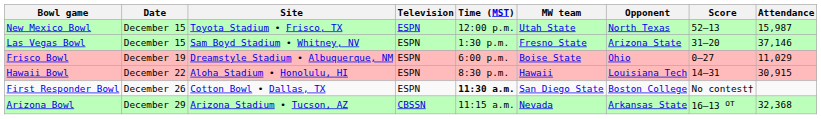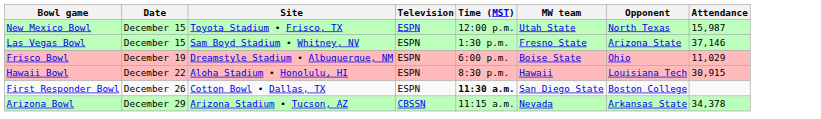- column: Score | 52–13 | 31–20 | 0–27 | 14–31 | No contest† | 16–13 OT
Arizona Bowl | Attendance: 32,368 -> 34,378
